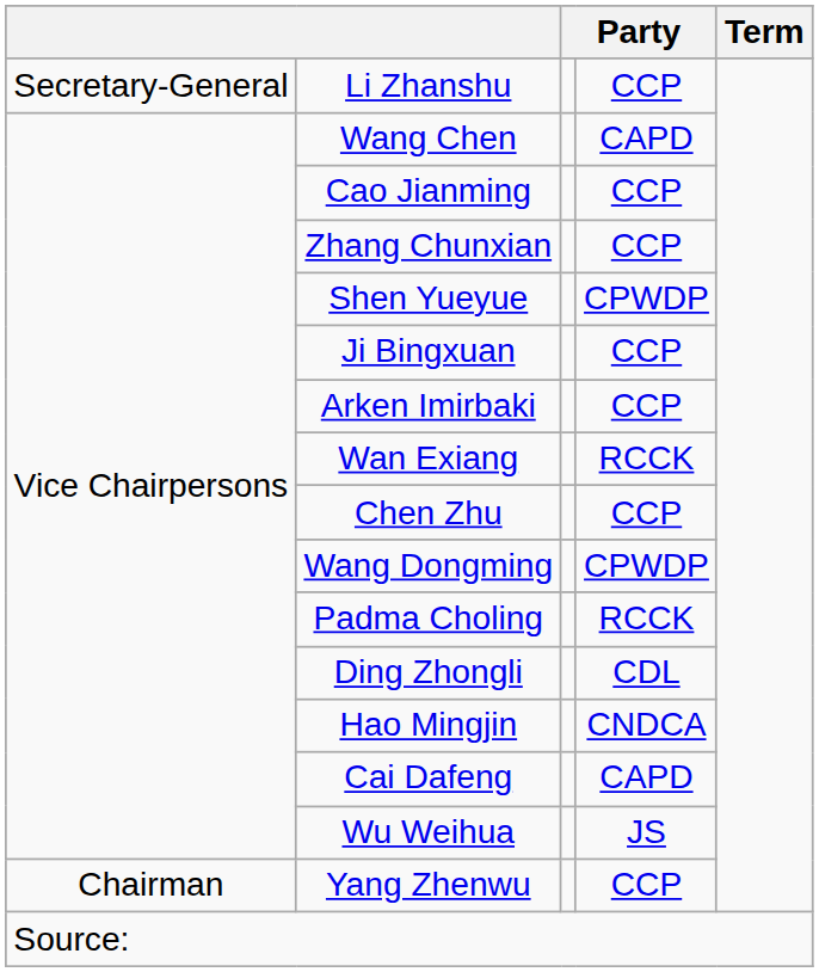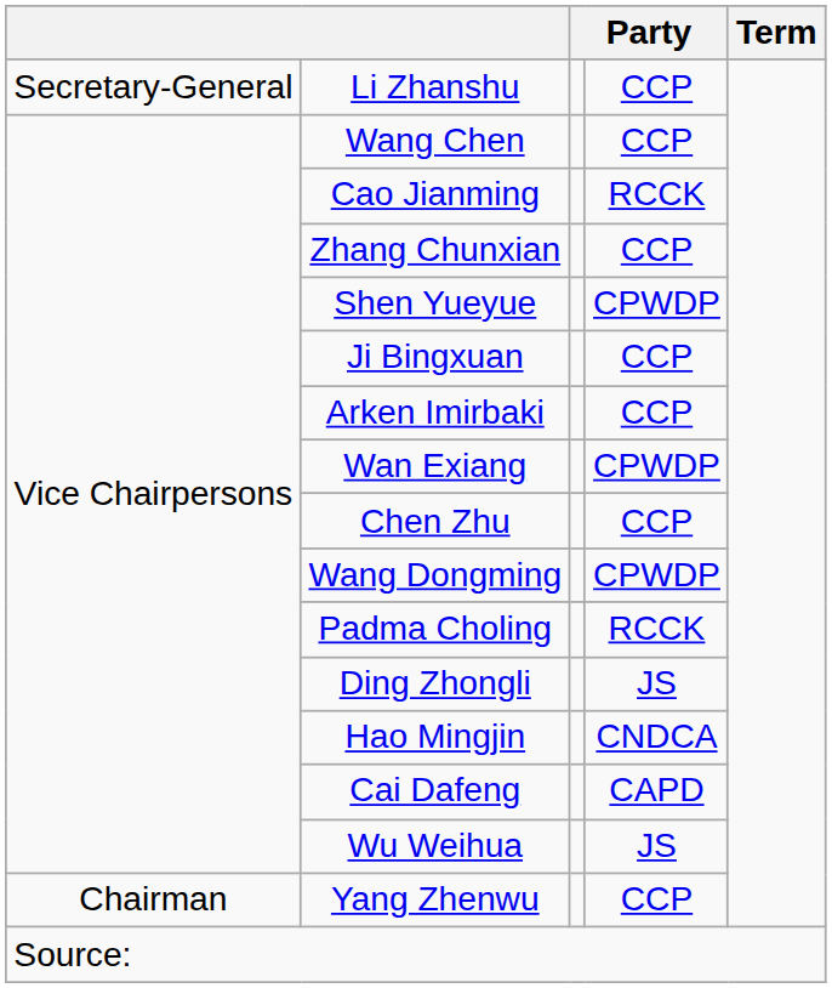Wang Chen | column 4: CAPD -> CCP
Cao Jianming | column 4: CCP -> RCCK
Wan Exiang | column 4: RCCK -> CPWDP
Ding Zhongli | column 4: CDL -> JS
